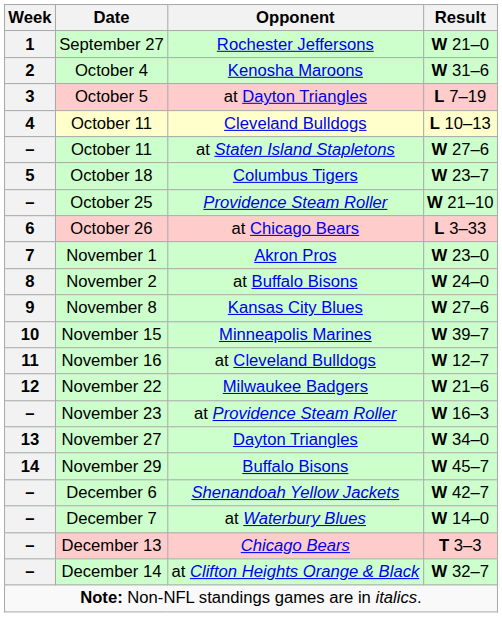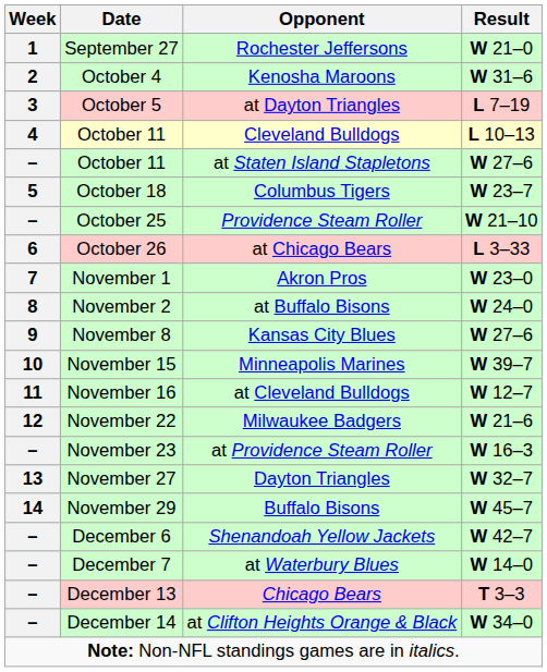Dayton Triangles | Result: W 34–0 -> W 32–7
at Clifton Heights Orange & Black | Result: W 32–7 -> W 34–0
